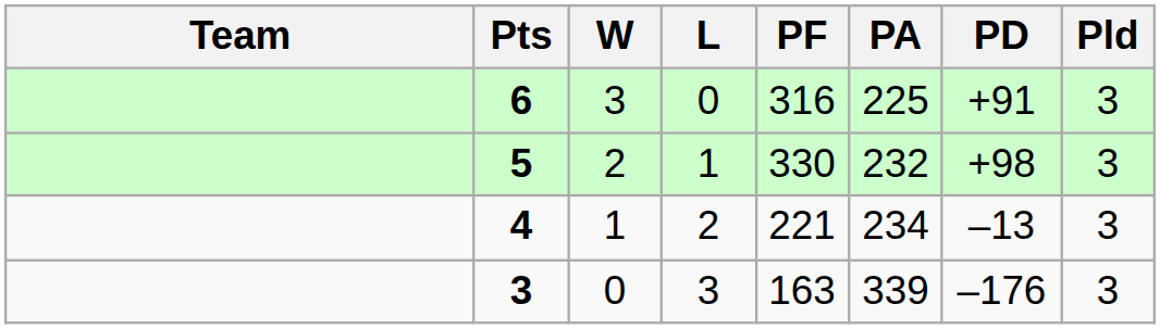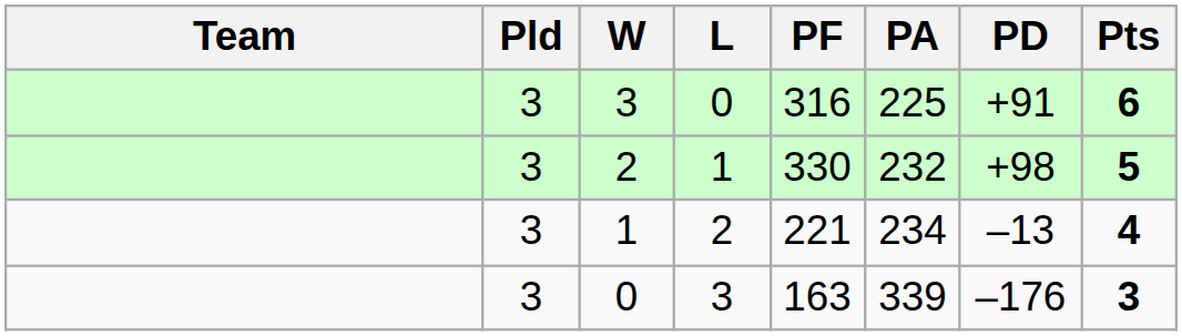columns swapped: Pld <-> Pts
